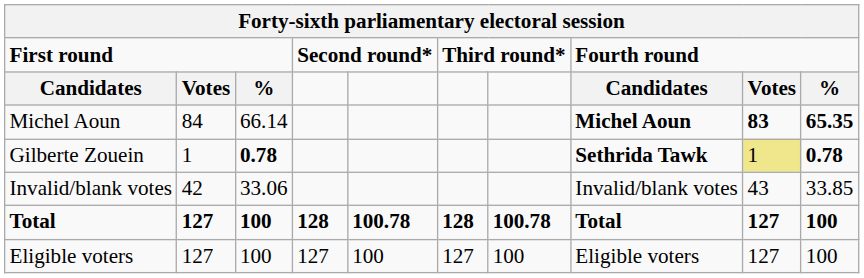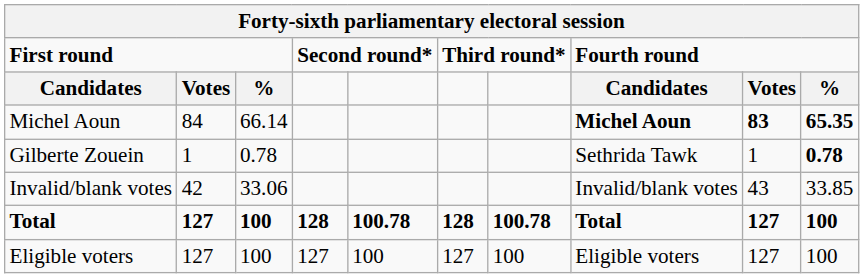Gilberte Zouein | column 3: bold -> normal
Gilberte Zouein | column 8: bold -> normal
Gilberte Zouein | column 9: khaki background -> no background
